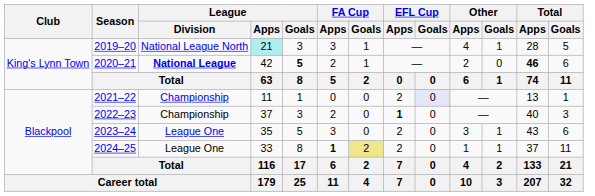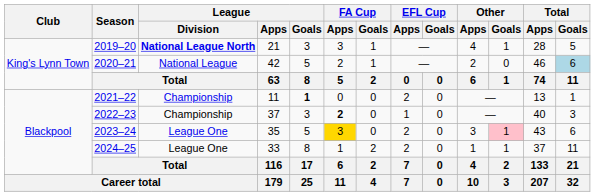2019–20 | League / Division: normal -> bold
2019–20 | League / Apps: paleturquoise background -> no background
2020–21 | League / Division: bold -> normal
2020–21 | League / Goals: bold -> normal
2020–21 | Total / Apps: bold -> normal
2020–21 | Total / Goals: no background -> lightblue background
2021–22 | League / Goals: normal -> bold
2021–22 | EFL Cup / Goals: lavender background -> no background
2022–23 | FA Cup / Apps: normal -> bold
2022–23 | EFL Cup / Apps: bold -> normal
2023–24 | FA Cup / Apps: no background -> gold background
2023–24 | Other / Goals: no background -> pink background
2024–25 | FA Cup / Apps: bold -> normal
2024–25 | FA Cup / Goals: khaki background -> no background
